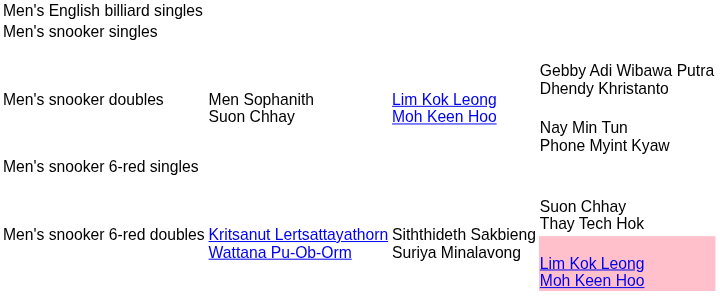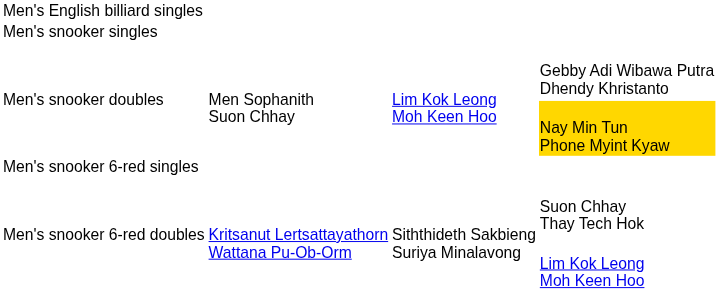Men's snooker doubles / Nay Min Tun Phone Myint Kyaw | column 4: no background -> gold background
Men's snooker 6-red doubles / Lim Kok Leong Moh Keen Hoo | column 4: pink background -> no background
